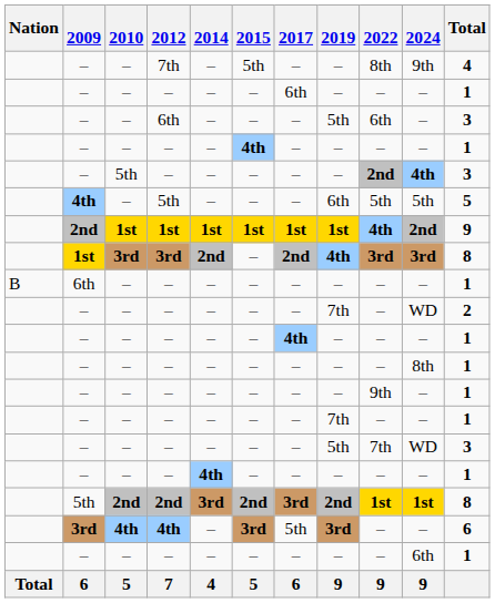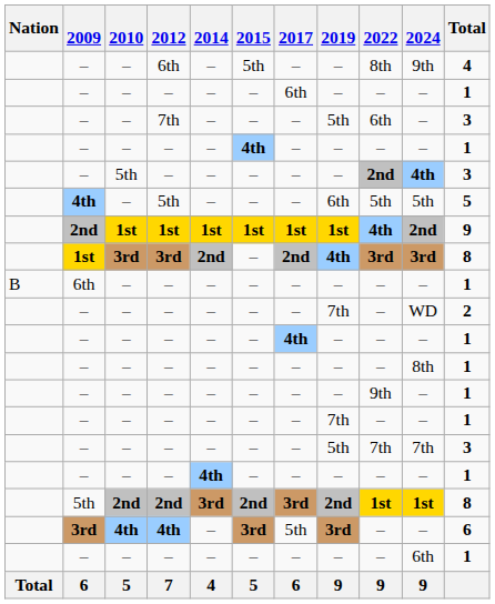row 2 | 2012: 7th -> 6th
row 4 | 2012: 6th -> 7th
row 16 | 2024: WD -> 7th
